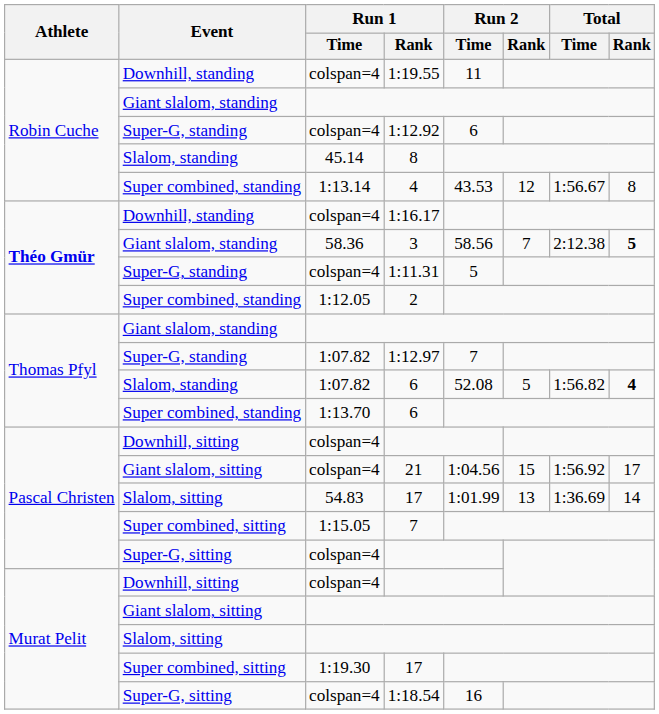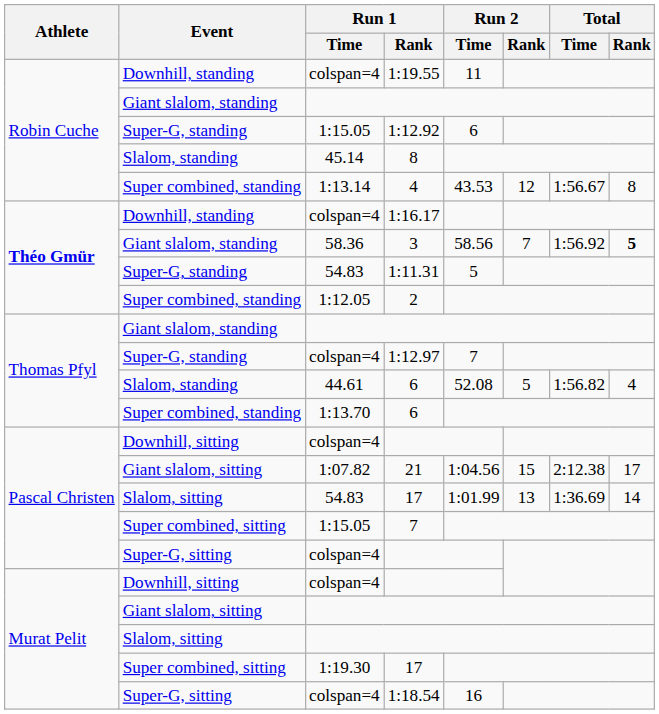1:12.92 | Run 1 / Time: colspan=4 -> 1:15.05
3 | Total / Time: 2:12.38 -> 1:56.92
1:11.31 | Run 1 / Time: colspan=4 -> 54.83
1:12.97 | Run 1 / Time: 1:07.82 -> colspan=4
Slalom, standing / 6 | Run 1 / Time: 1:07.82 -> 44.61
Slalom, standing / 6 | Total / Rank: bold -> normal
21 | Run 1 / Time: colspan=4 -> 1:07.82
21 | Total / Time: 1:56.92 -> 2:12.38
